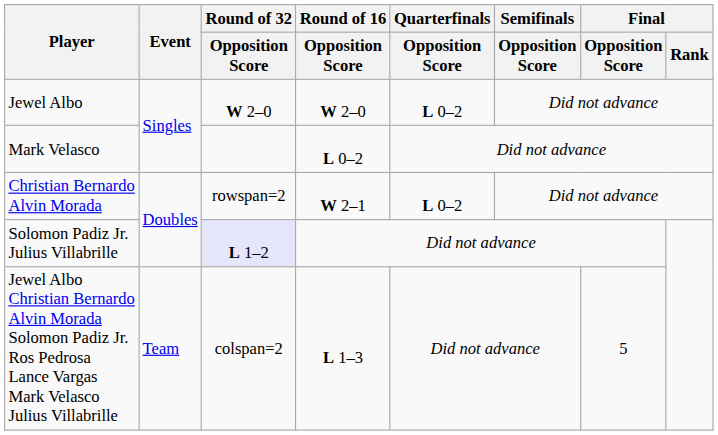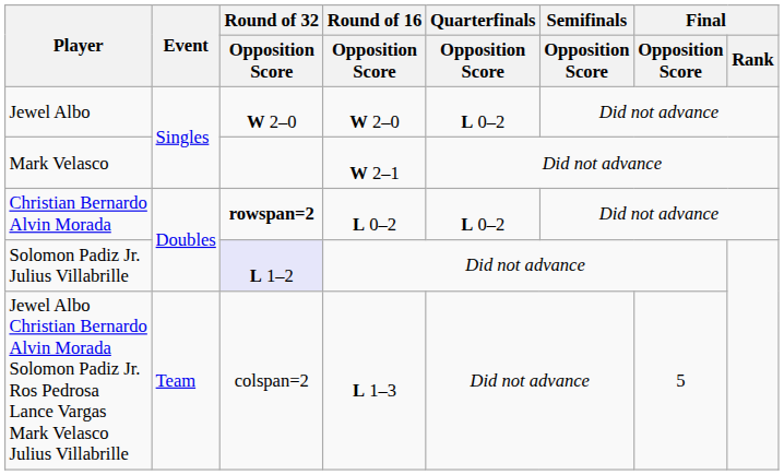Mark Velasco | Round of 16 / Opposition Score: L 0–2 -> W 2–1
Christian Bernardo Alvin Morada | Round of 32 / Opposition Score: normal -> bold
Christian Bernardo Alvin Morada | Round of 16 / Opposition Score: W 2–1 -> L 0–2
